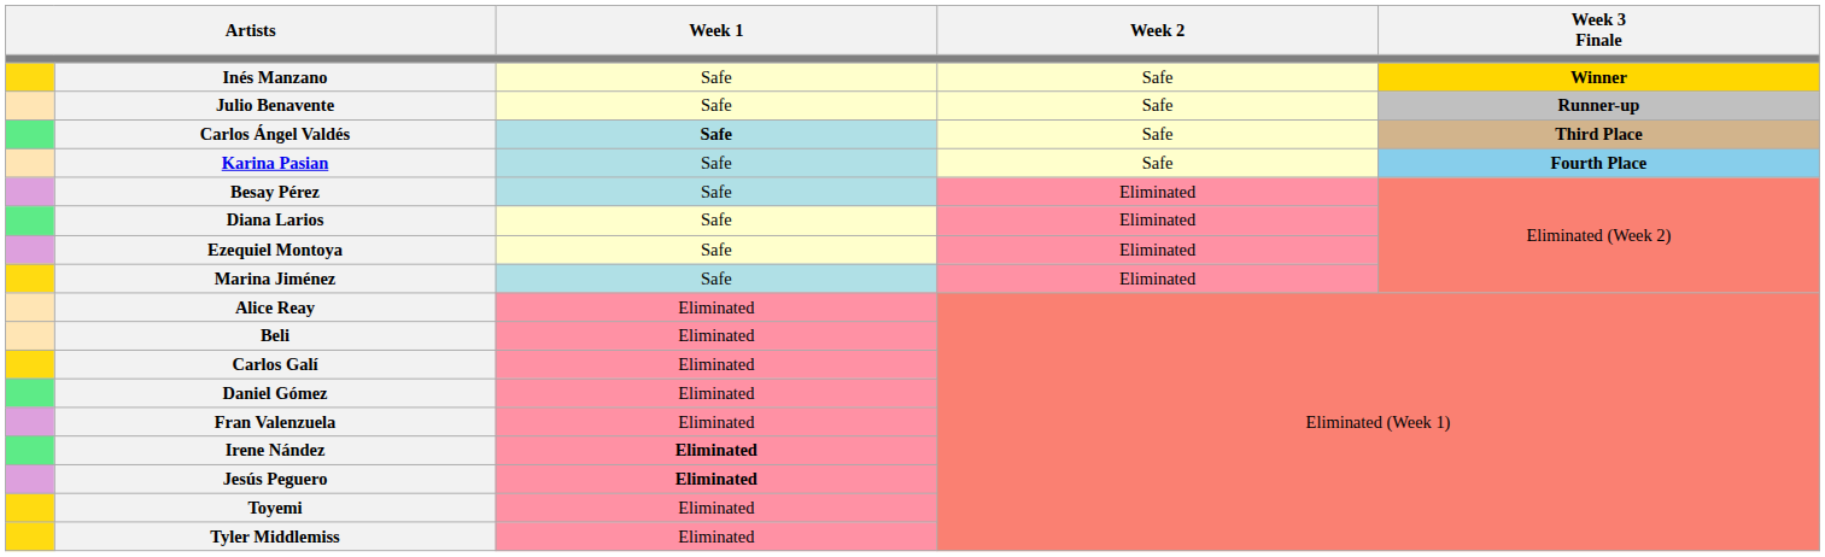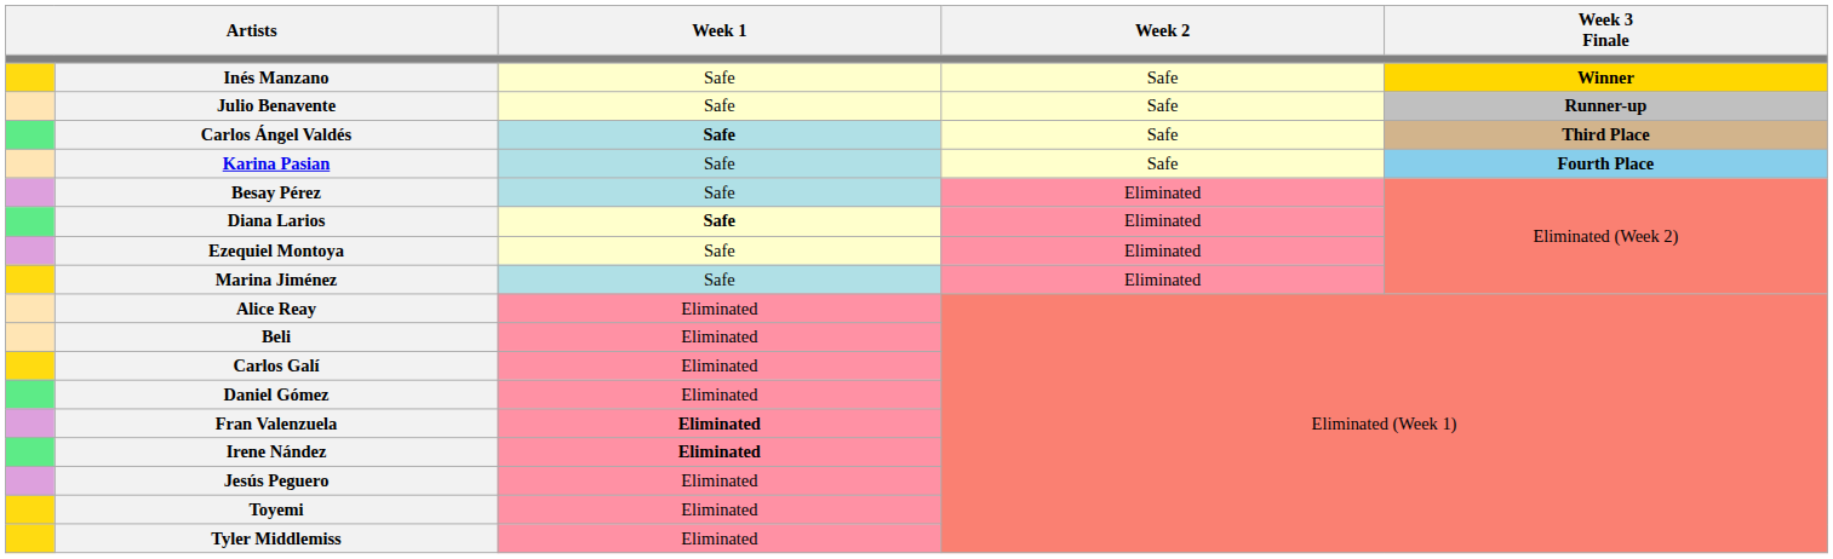Diana Larios | Week 1: normal -> bold
Fran Valenzuela | Week 1: normal -> bold
Jesús Peguero | Week 1: bold -> normal
